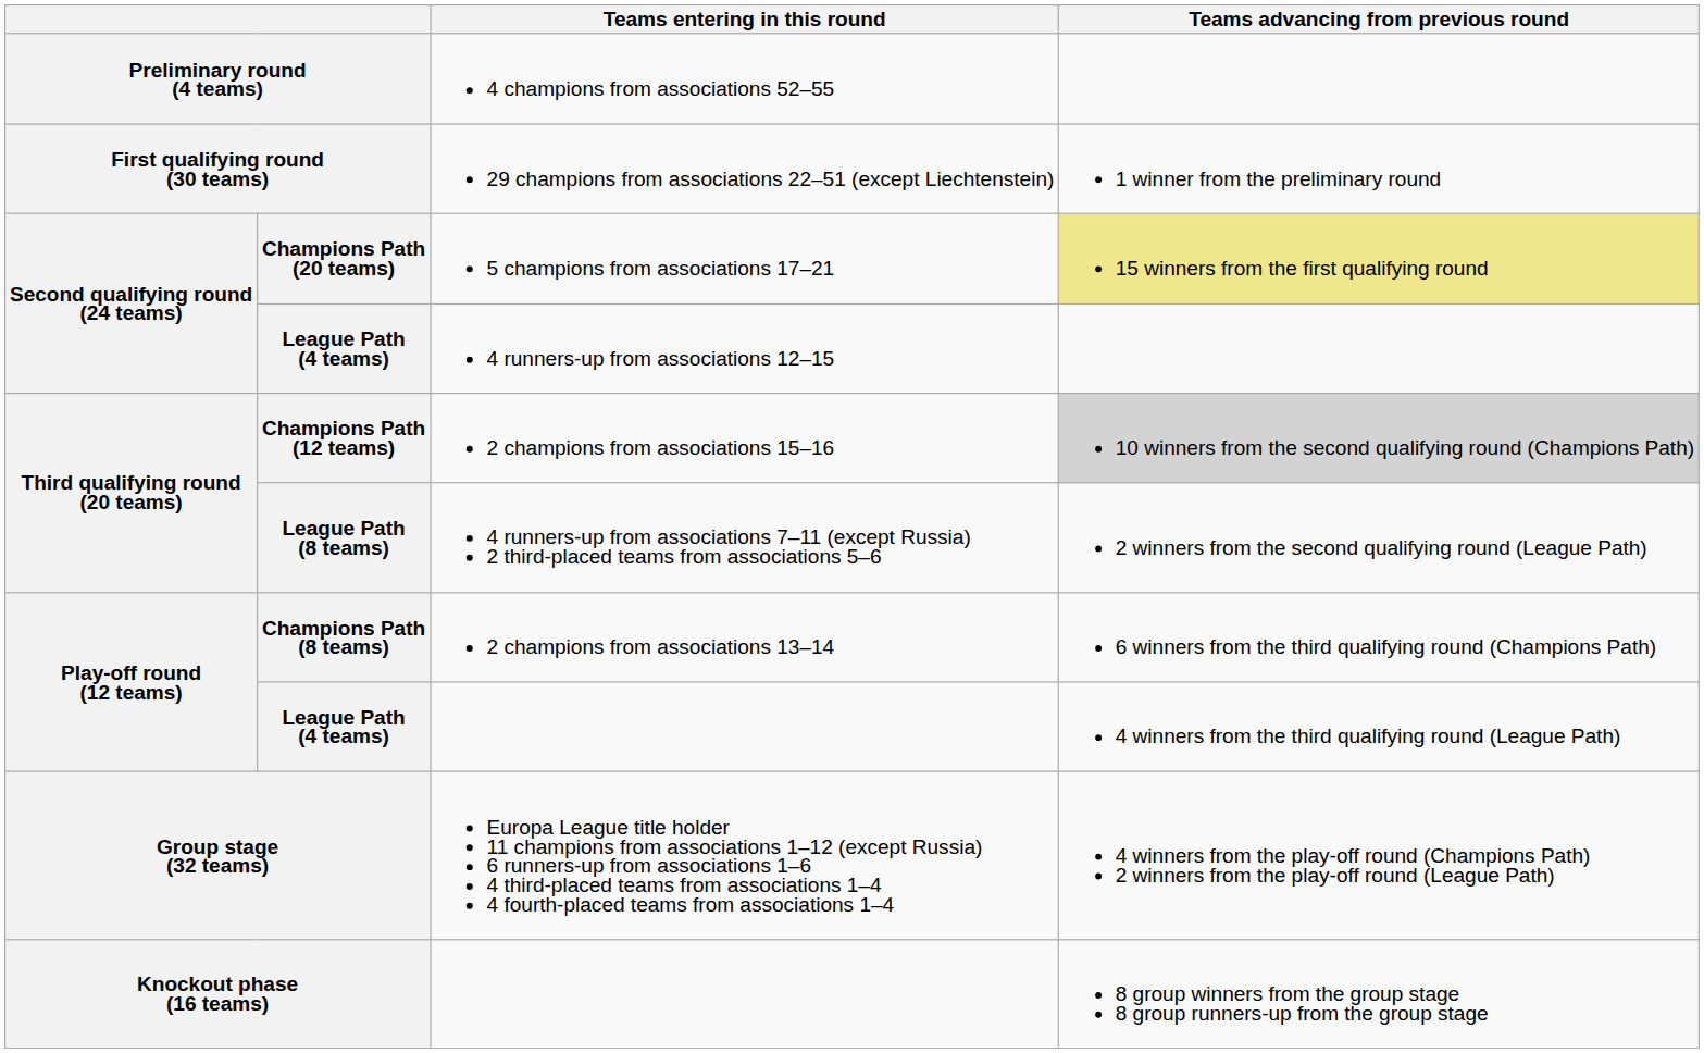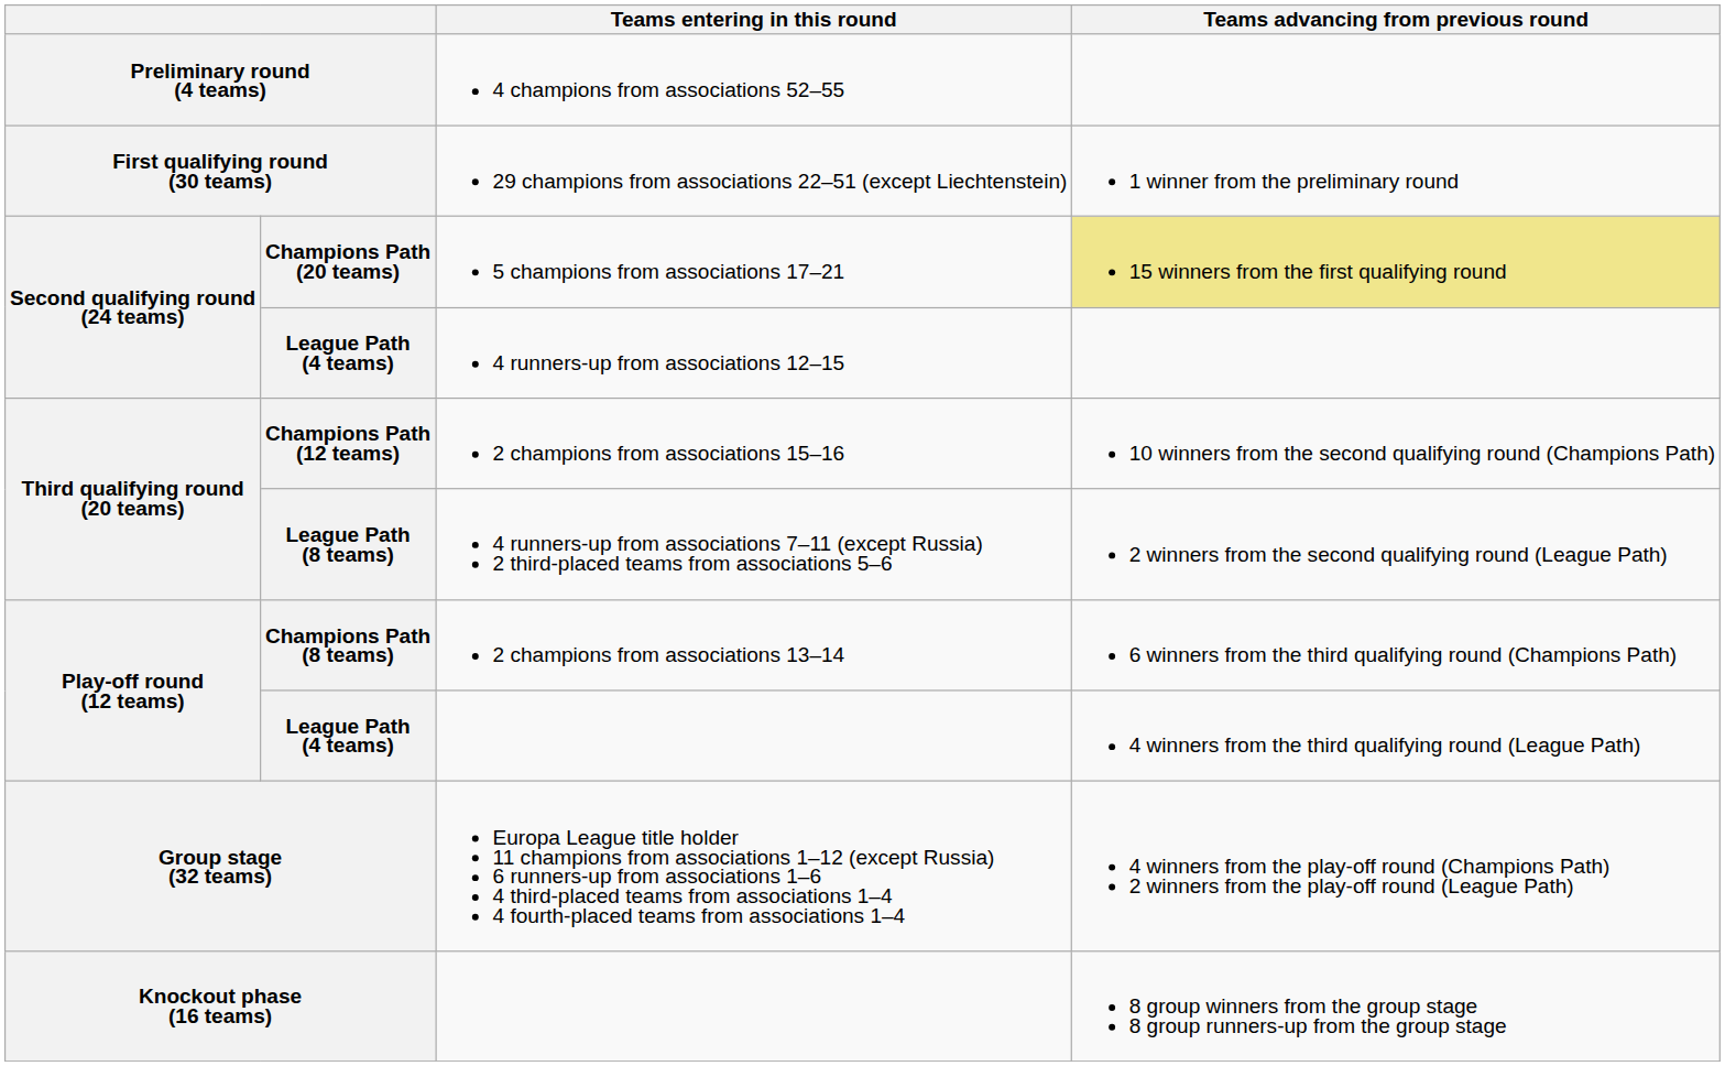Champions Path (12 teams) | Teams advancing from previous round: lightgrey background -> no background
